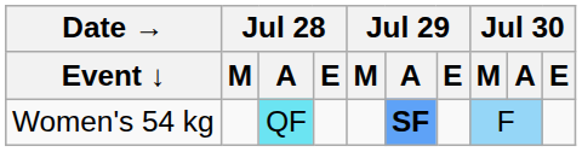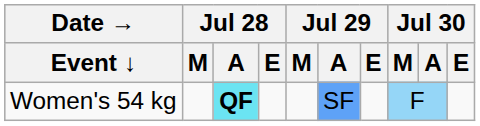Women's 54 kg | Jul 28 / A: normal -> bold
Women's 54 kg | Jul 29 / A: bold -> normal
